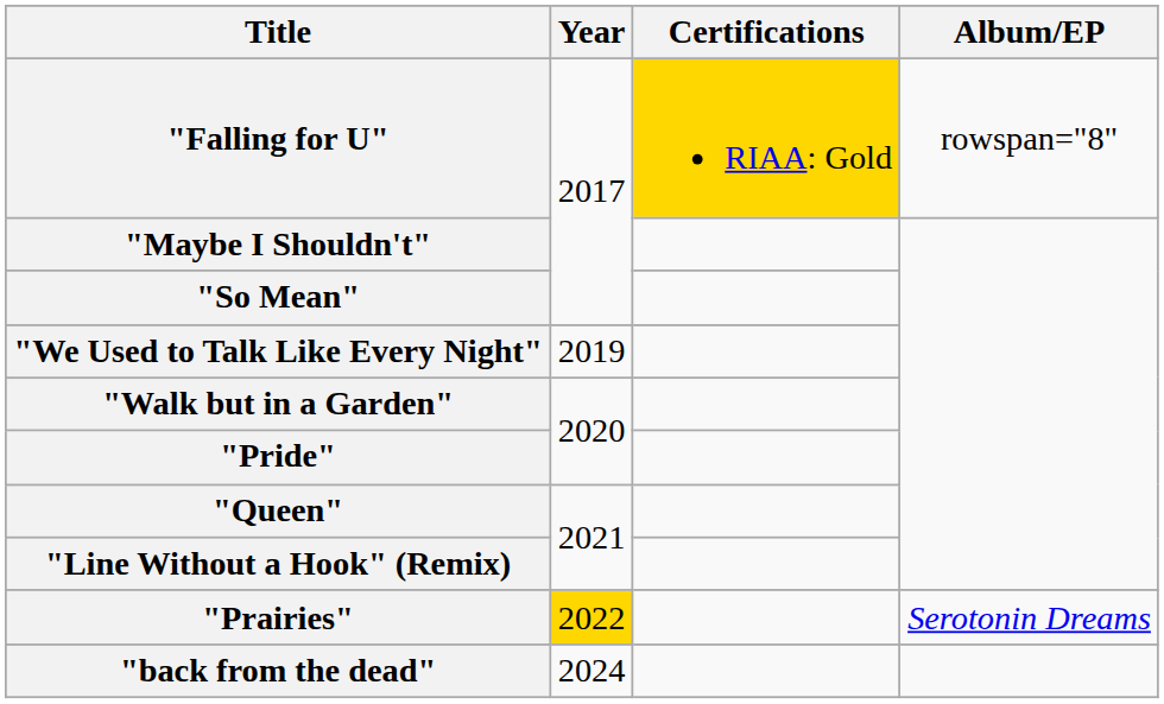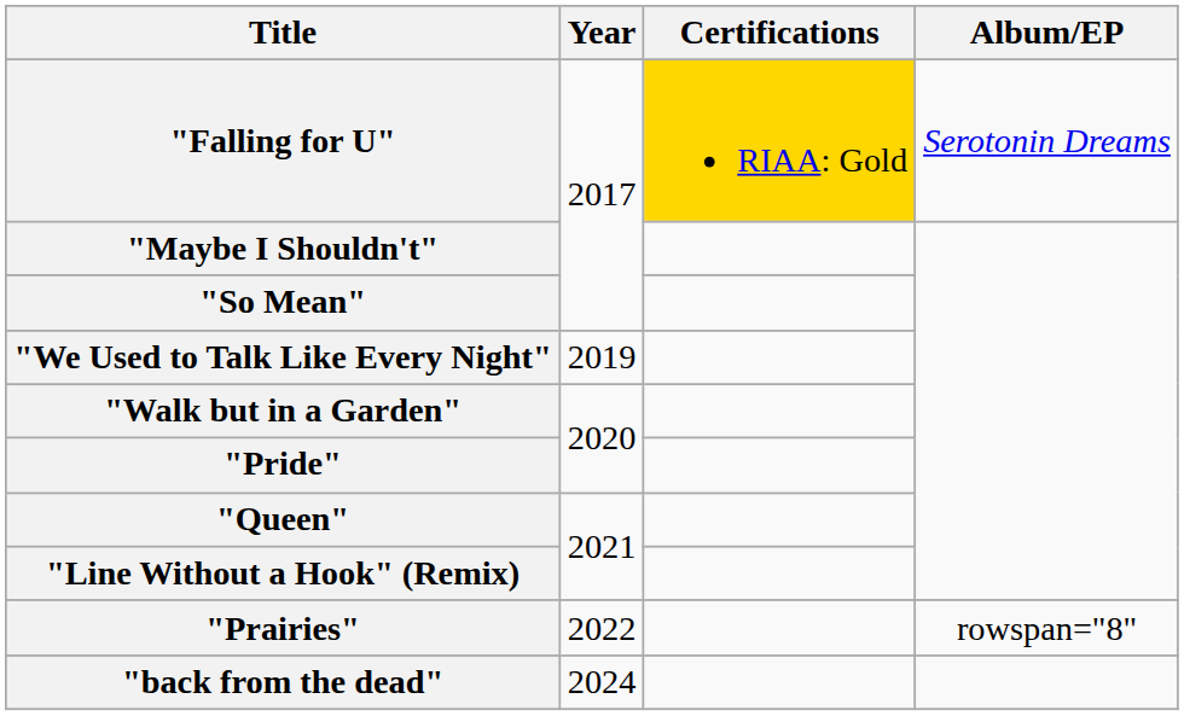"Falling for U" | Album/EP: rowspan="8" -> Serotonin Dreams
"Prairies" | Year: gold background -> no background
"Prairies" | Album/EP: Serotonin Dreams -> rowspan="8"
